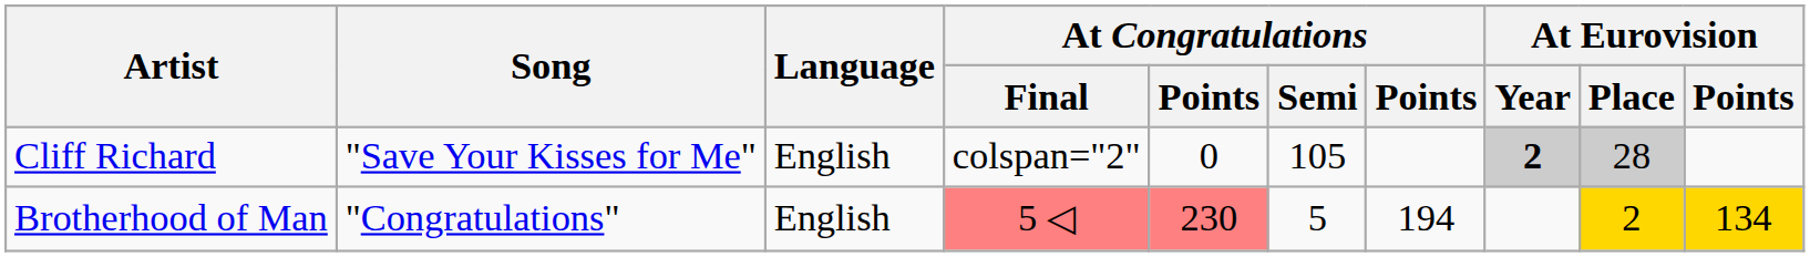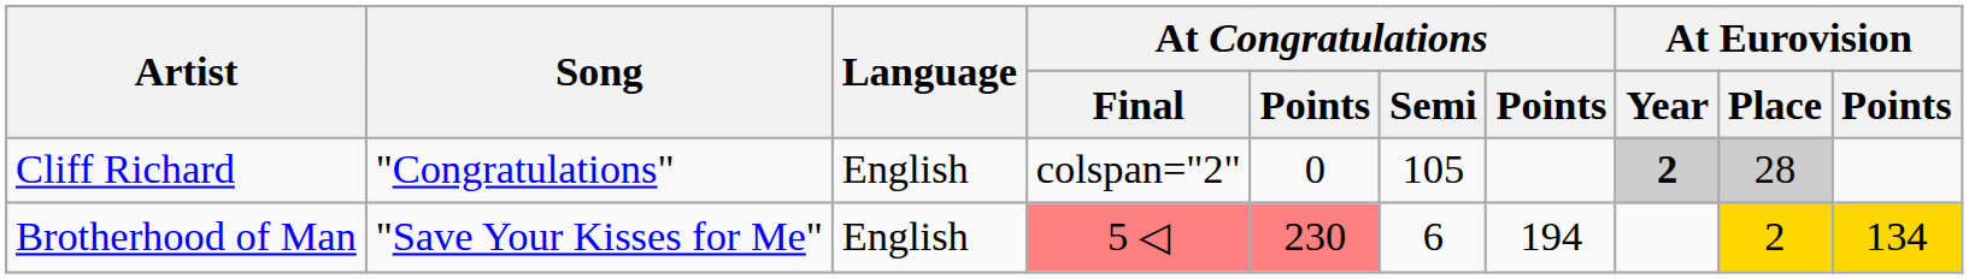Cliff Richard | Song: "Save Your Kisses for Me" -> "Congratulations"
Brotherhood of Man | Song: "Congratulations" -> "Save Your Kisses for Me"
Brotherhood of Man | At Congratulations / Semi: 5 -> 6
